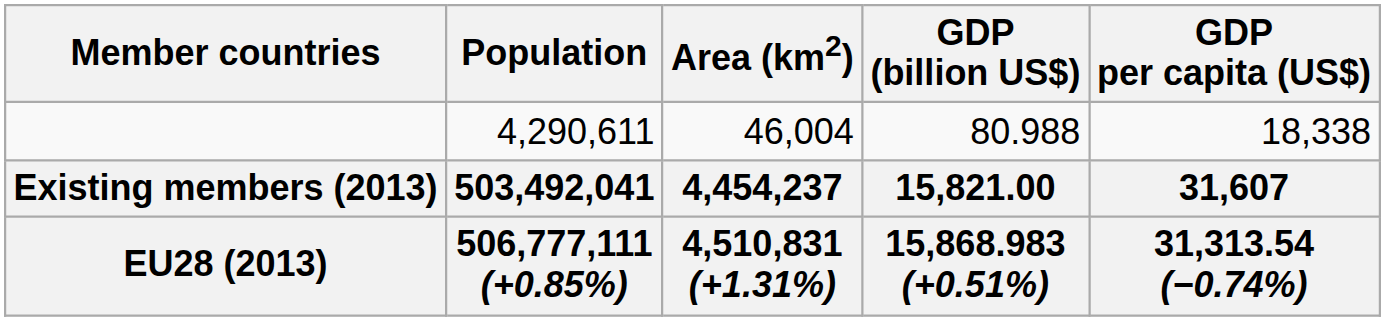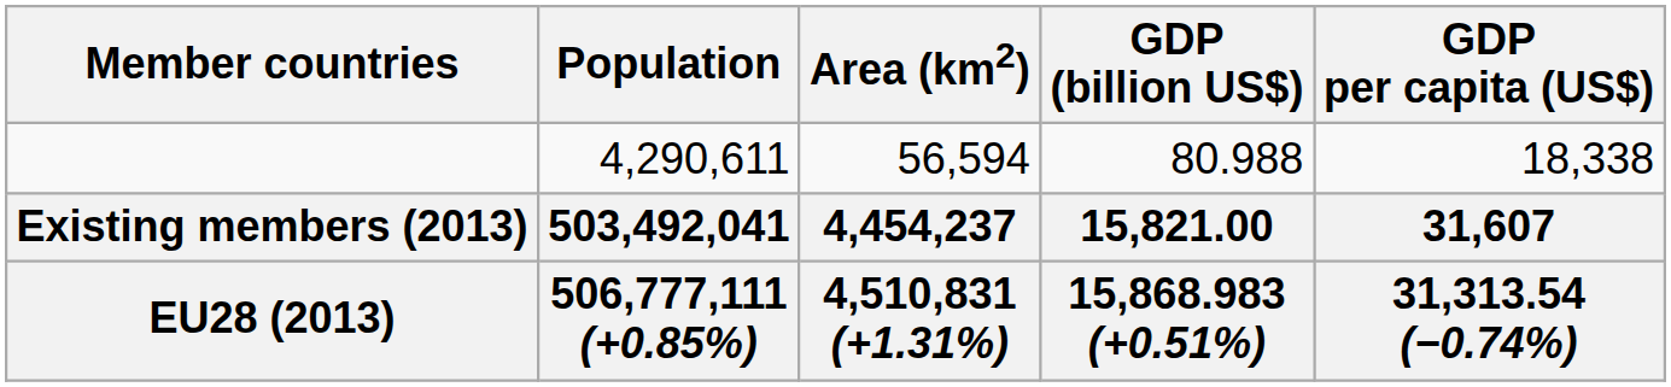row 2 | Area (km2): 46,004 -> 56,594
